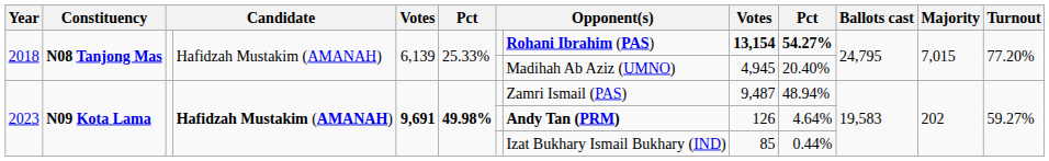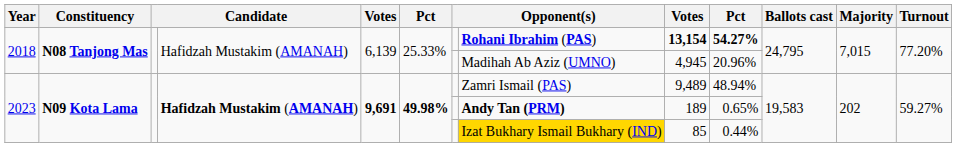row 3 | column 10: 20.40% -> 20.96%
row 4 | column 9: 9,487 -> 9,489
row 5 | column 9: 126 -> 189
row 5 | column 10: 4.64% -> 0.65%
row 6 | column 8: no background -> gold background
